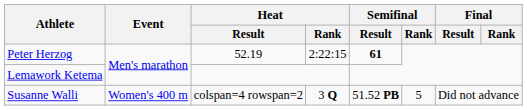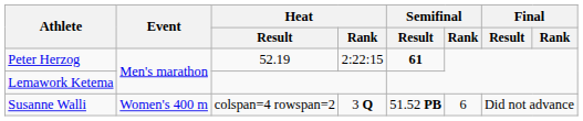Susanne Walli | Semifinal / Rank: 5 -> 6
